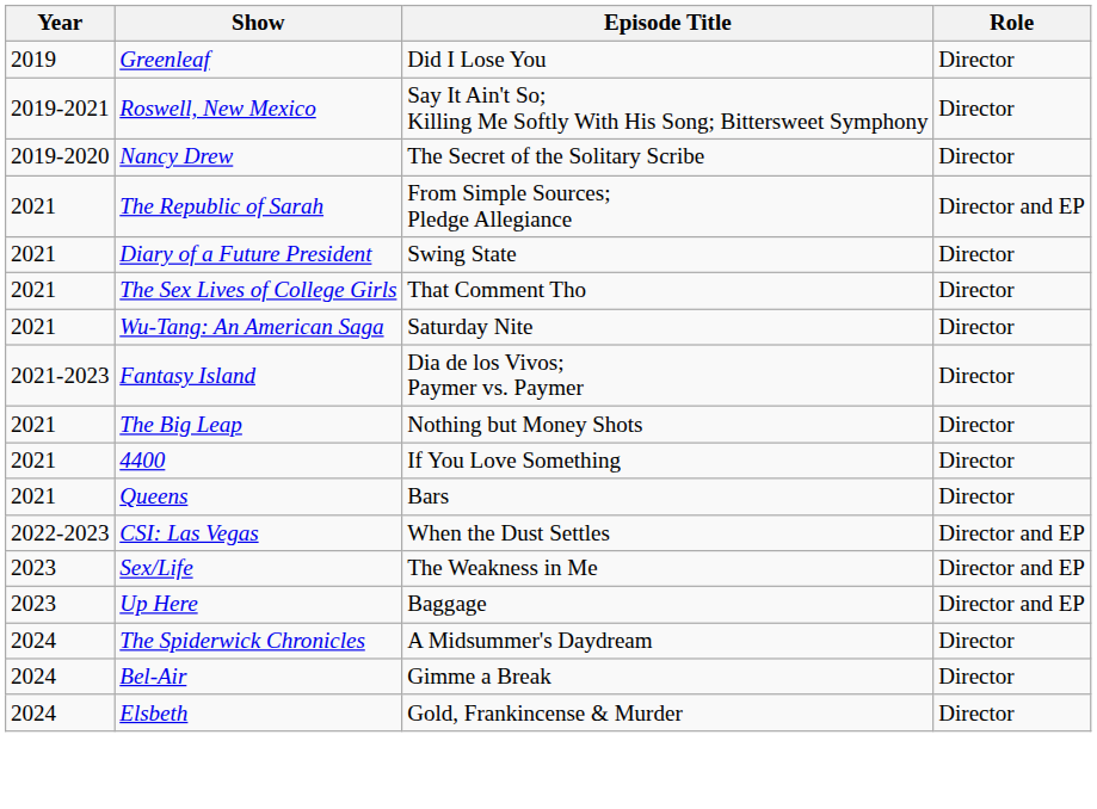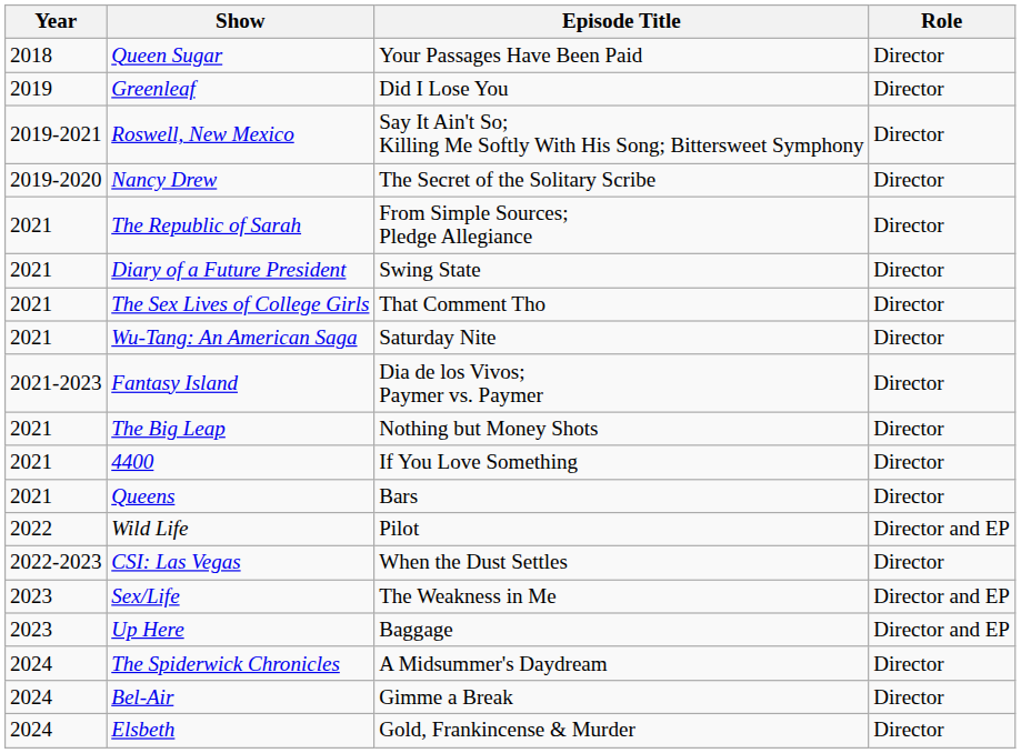+ row: 2018 | Queen Sugar | Your Passages Have Been Paid | Director
The Republic of Sarah | Role: Director and EP -> Director
+ row: 2022 | Wild Life | Pilot | Director and EP
CSI: Las Vegas | Role: Director and EP -> Director
